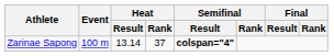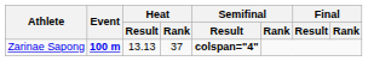Zarinae Sapong | Event: normal -> bold
Zarinae Sapong | Heat / Result: 13.14 -> 13.13
